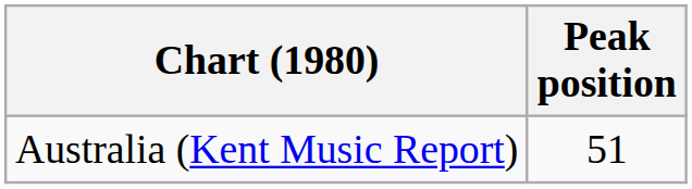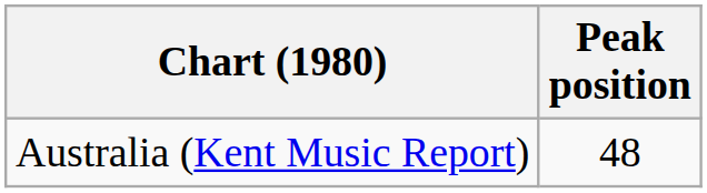Australia (Kent Music Report) | Peak position: 51 -> 48
